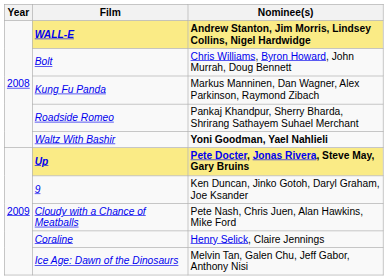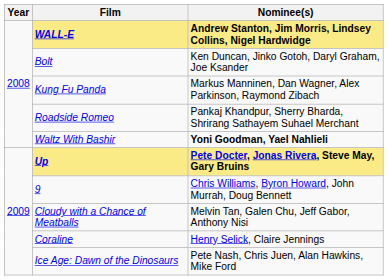Bolt | Nominee(s): Chris Williams, Byron Howard, John Murrah, Doug Bennett -> Ken Duncan, Jinko Gotoh, Daryl Graham, Joe Ksander
9 | Nominee(s): Ken Duncan, Jinko Gotoh, Daryl Graham, Joe Ksander -> Chris Williams, Byron Howard, John Murrah, Doug Bennett
Cloudy with a Chance of Meatballs | Nominee(s): Pete Nash, Chris Juen, Alan Hawkins, Mike Ford -> Melvin Tan, Galen Chu, Jeff Gabor, Anthony Nisi
Ice Age: Dawn of the Dinosaurs | Nominee(s): Melvin Tan, Galen Chu, Jeff Gabor, Anthony Nisi -> Pete Nash, Chris Juen, Alan Hawkins, Mike Ford
